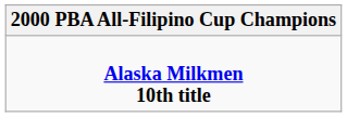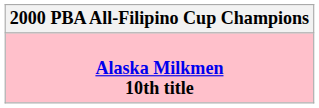row 2 | column 1: no background -> pink background
